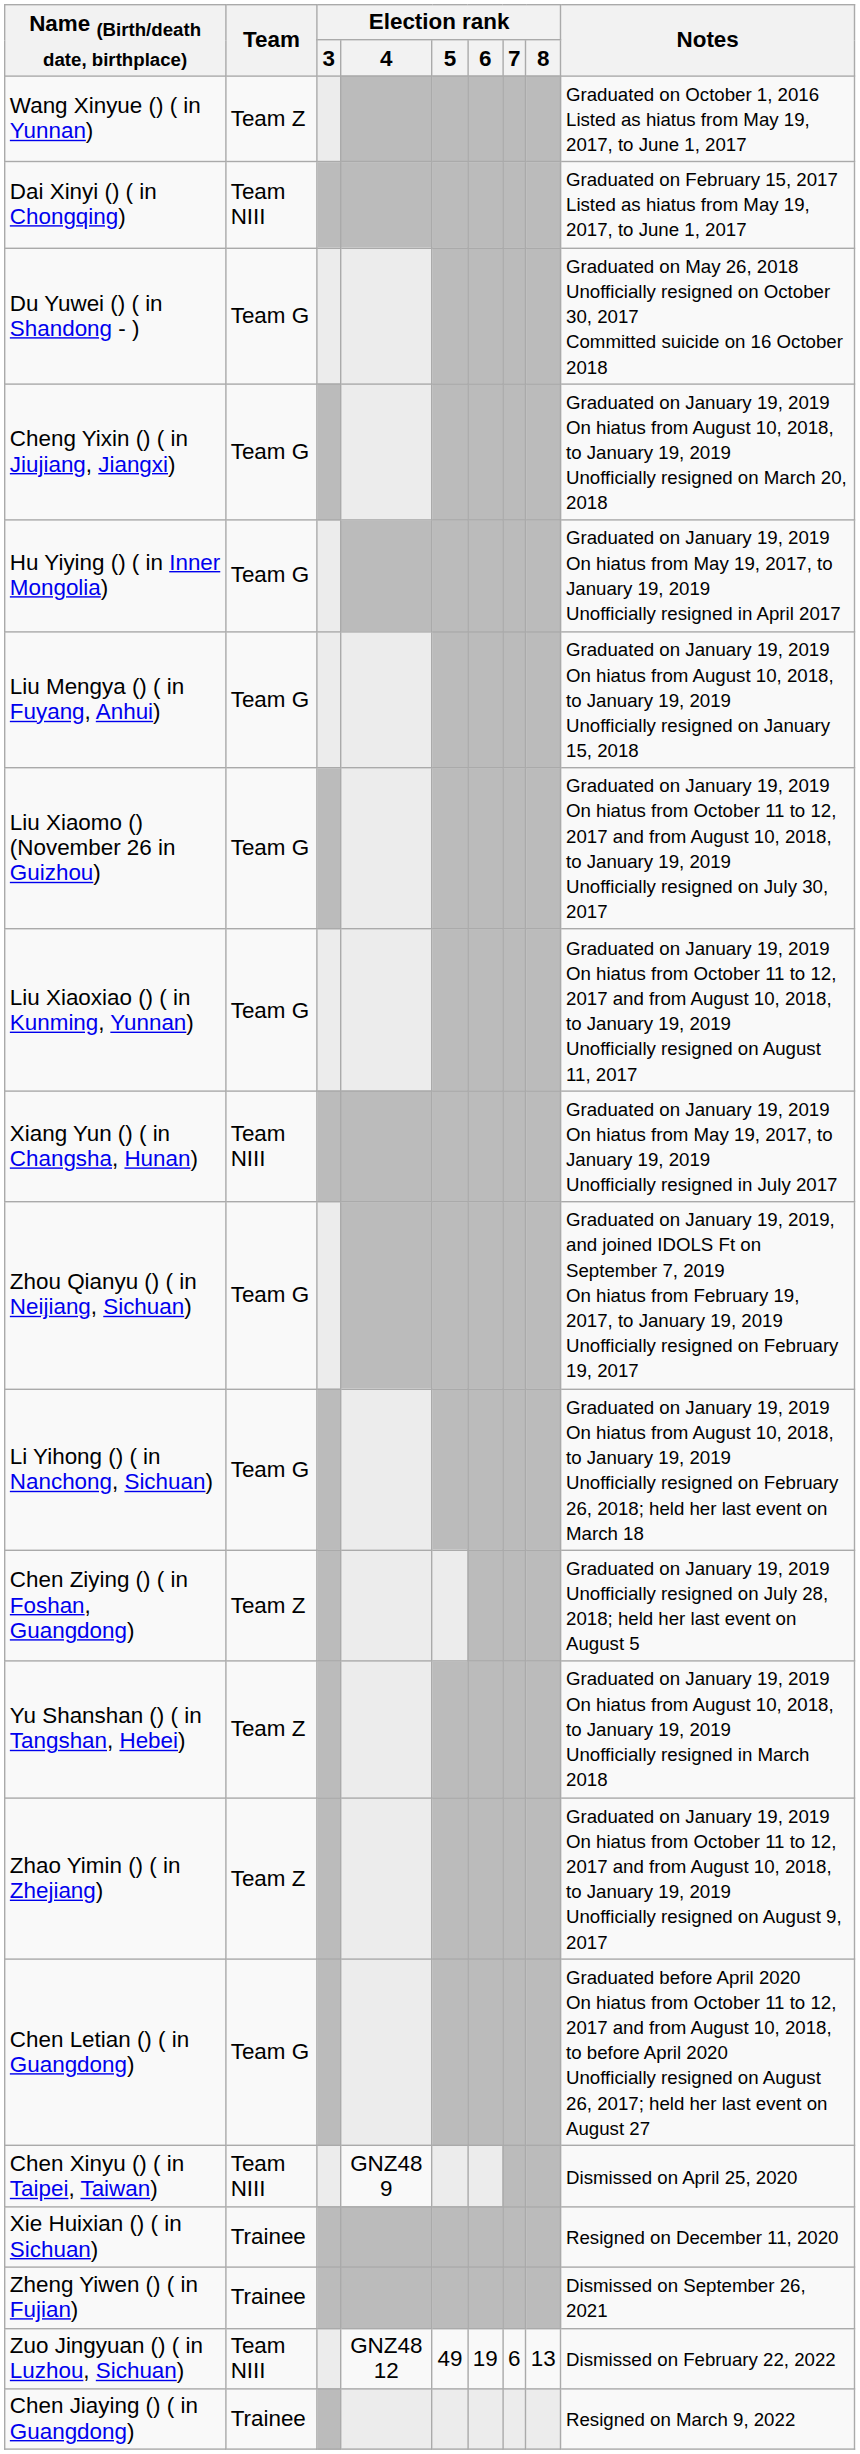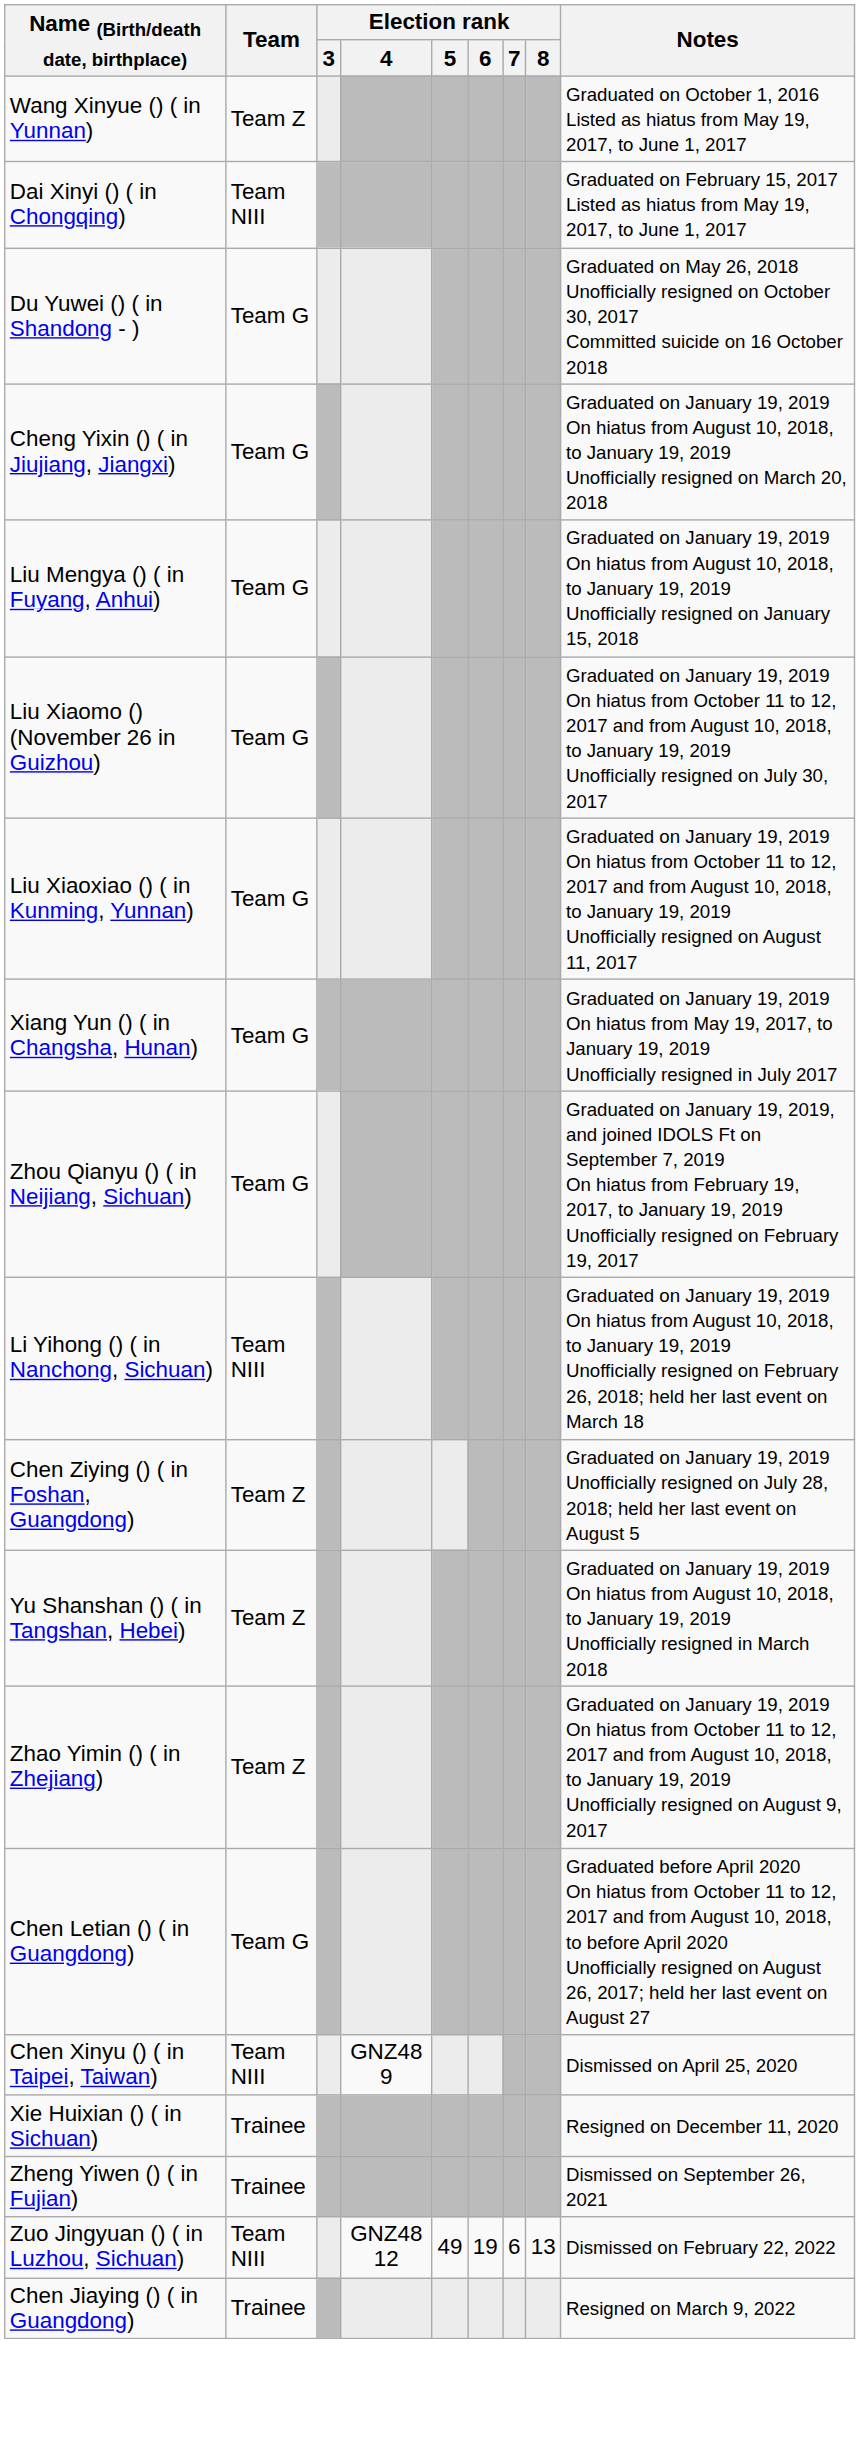- row: Hu Yiying () ( in Inner Mongolia) | Team G | Graduated on January 19, 2019 On hiatus from May 19, 2017, to January 19, 2019 Unofficially resigned in April 2017
Xiang Yun () ( in Changsha, Hunan) | Team: Team NIII -> Team G
Li Yihong () ( in Nanchong, Sichuan) | Team: Team G -> Team NIII
